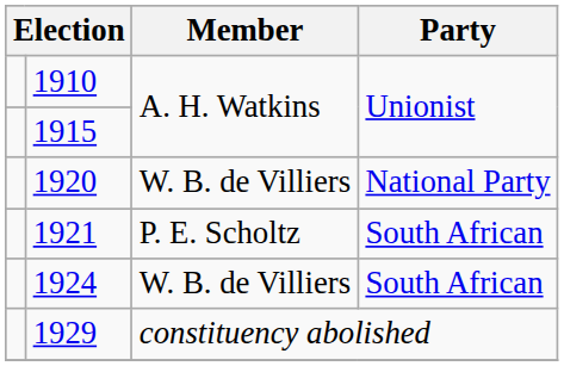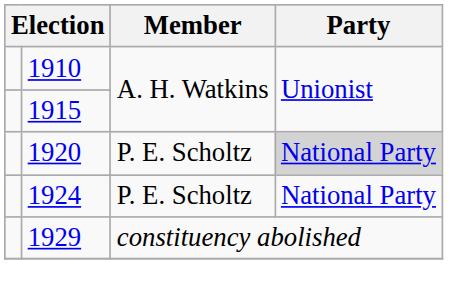1920 | Member: W. B. de Villiers -> P. E. Scholtz
1920 | Party: no background -> lightgrey background
- row: 1921 | P. E. Scholtz | South African
1924 | Member: W. B. de Villiers -> P. E. Scholtz
1924 | Party: South African -> National Party
